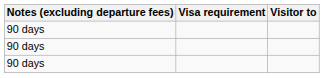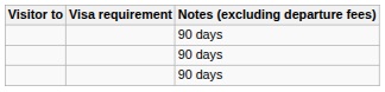columns swapped: Visitor to <-> Notes (excluding departure fees)
